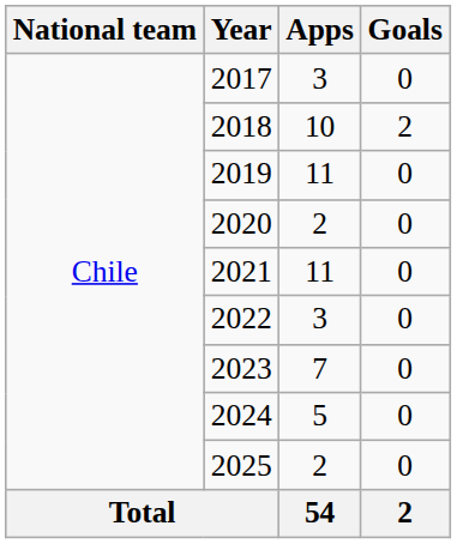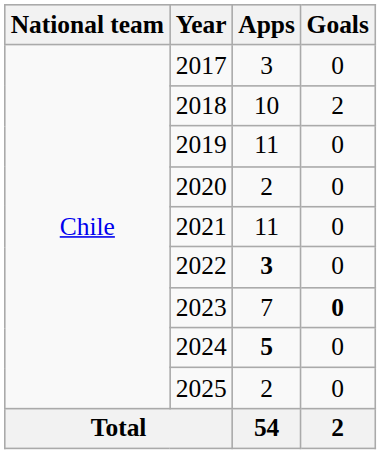2022 | Apps: normal -> bold
2023 | Goals: normal -> bold
2024 | Apps: normal -> bold
